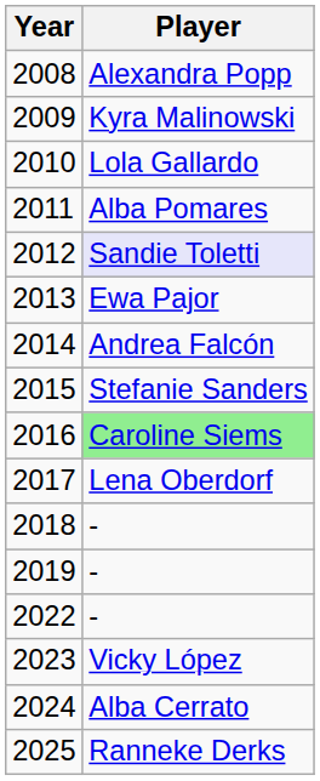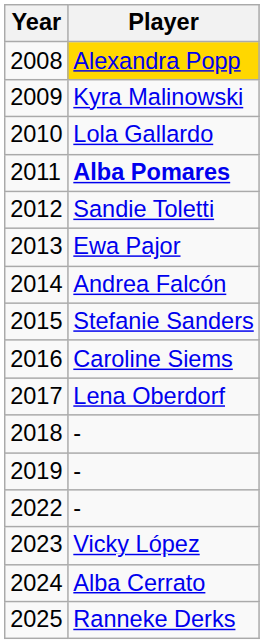2008 | Player: no background -> gold background
2011 | Player: normal -> bold
2012 | Player: lavender background -> no background
2016 | Player: lightgreen background -> no background
